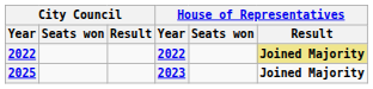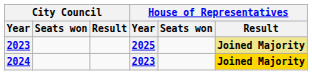row 3 | City Council / Year: 2022 -> 2023
row 3 | House of Representatives / Year: 2022 -> 2025
row 4 | City Council / Year: 2025 -> 2024
row 4 | House of Representatives / Result: no background -> gold background
